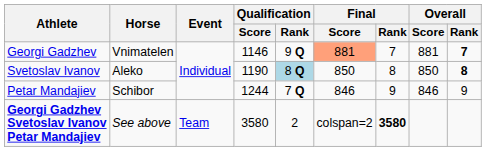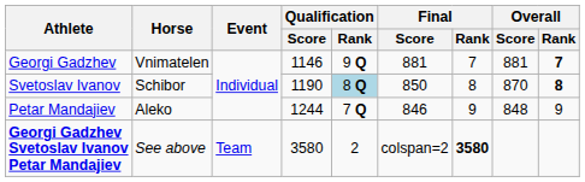Georgi Gadzhev | Final / Score: lightsalmon background -> no background
Svetoslav Ivanov | Horse: Aleko -> Schibor
Svetoslav Ivanov | Overall / Score: 850 -> 870
Petar Mandajiev | Horse: Schibor -> Aleko
Petar Mandajiev | Overall / Score: 846 -> 848
